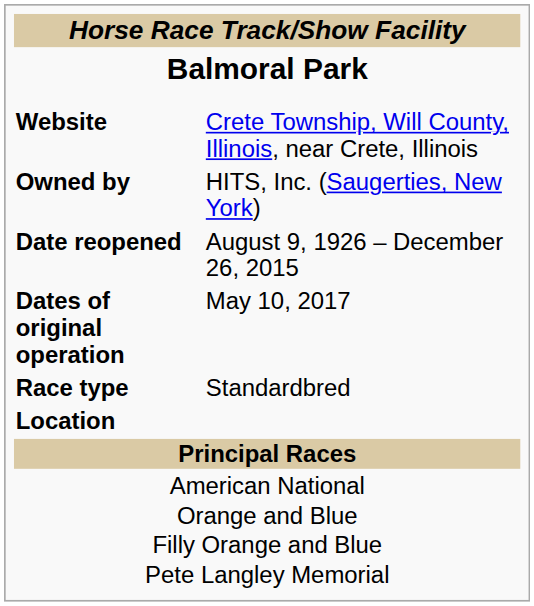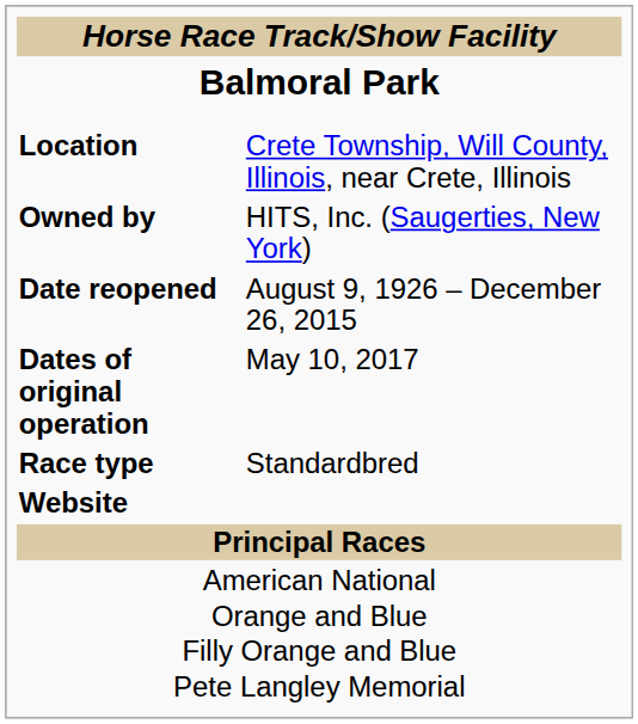row 3 | column 1: Website -> Location
row 8 | column 1: Location -> Website
